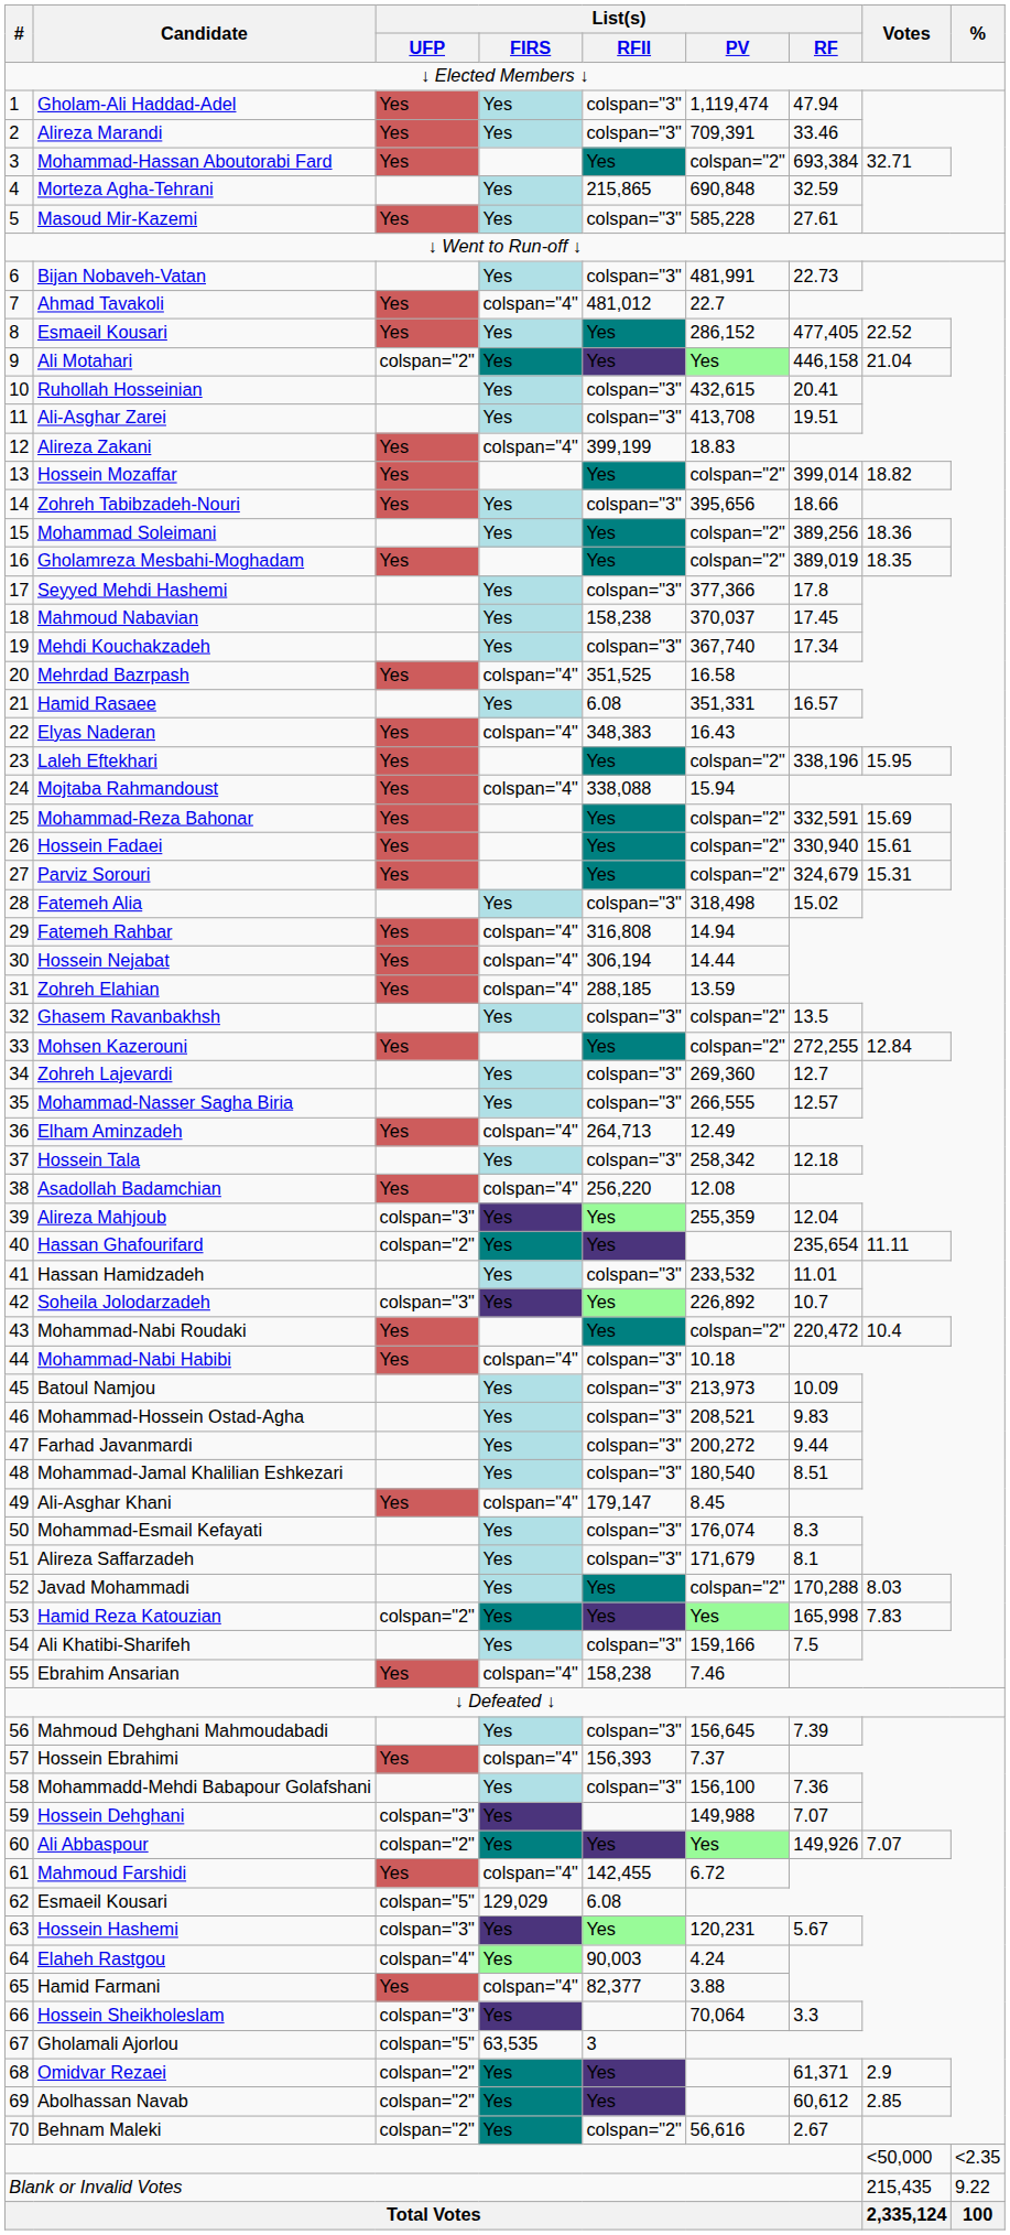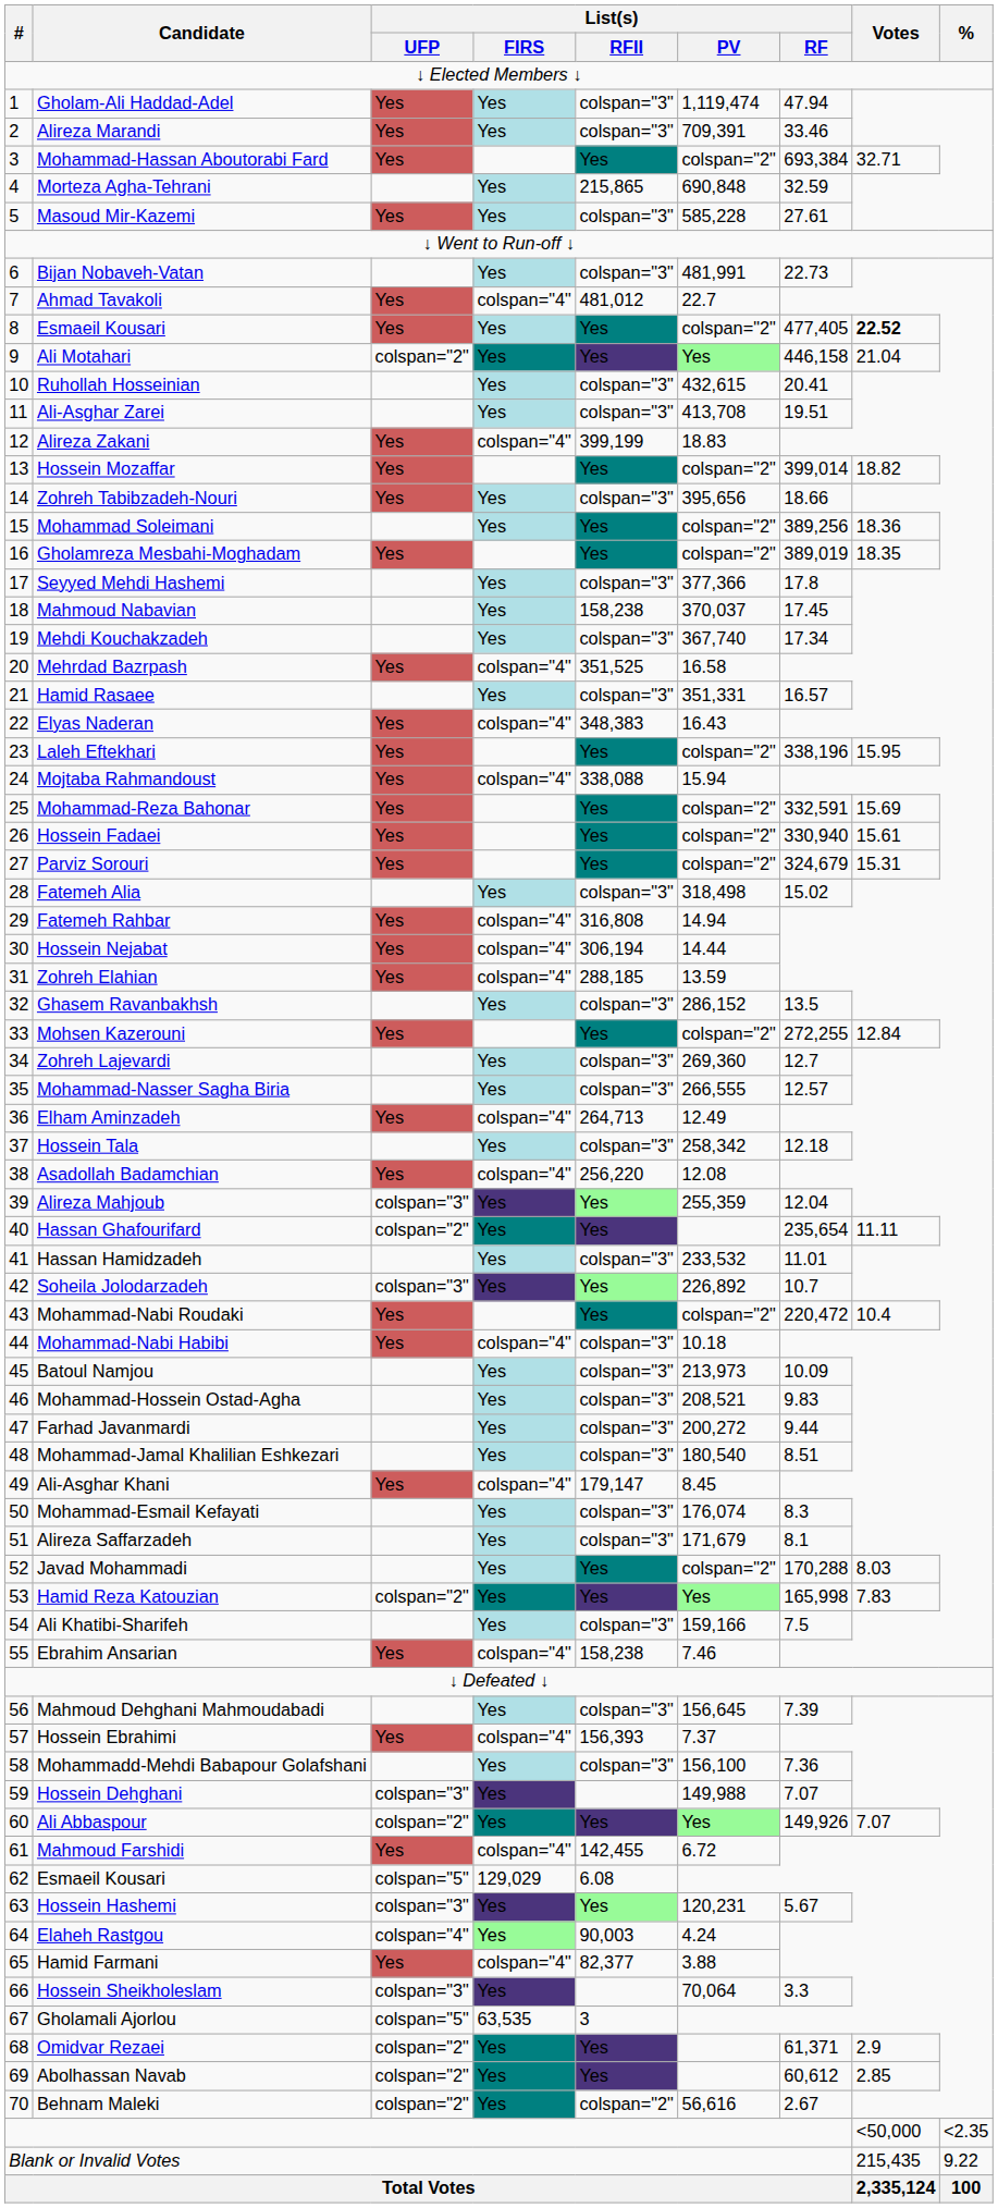8 / Esmaeil Kousari | List(s) / PV: 286,152 -> colspan="2"
8 / Esmaeil Kousari | Votes: normal -> bold
Hamid Rasaee | List(s) / RFII: 6.08 -> colspan="3"
Ghasem Ravanbakhsh | List(s) / PV: colspan="2" -> 286,152
